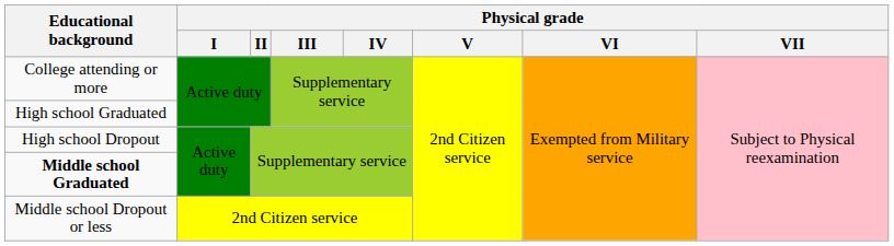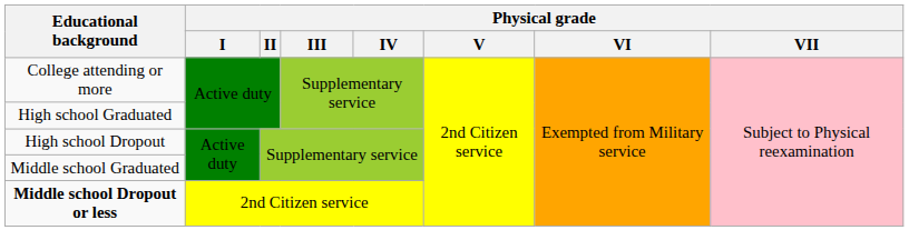Middle school Graduated | Educational background: bold -> normal
Middle school Dropout or less | Educational background: normal -> bold
